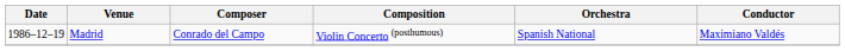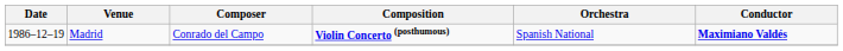Madrid | Composition: normal -> bold
Madrid | Conductor: normal -> bold
